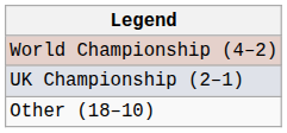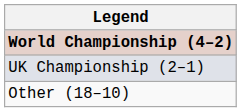row 2 | column 1: normal -> bold
